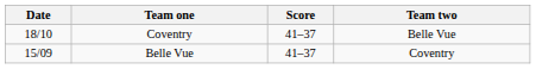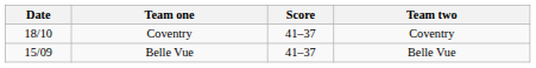row 2 | Team two: Belle Vue -> Coventry
row 3 | Team two: Coventry -> Belle Vue
